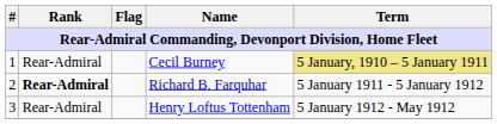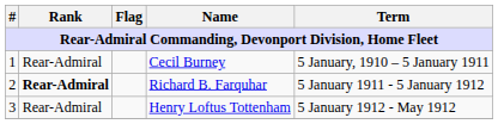Cecil Burney | Term: khaki background -> no background
